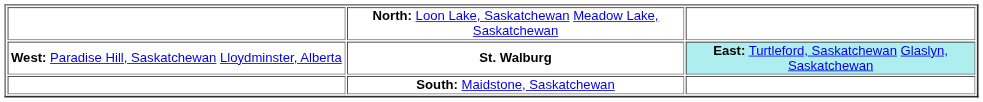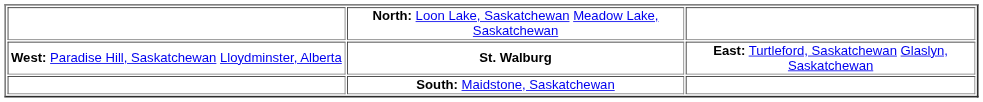West: Paradise Hill, Saskatchewan Lloydminster, Alberta | column 3: paleturquoise background -> no background
